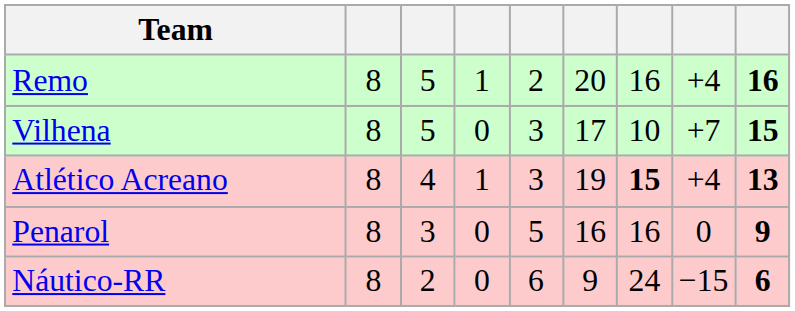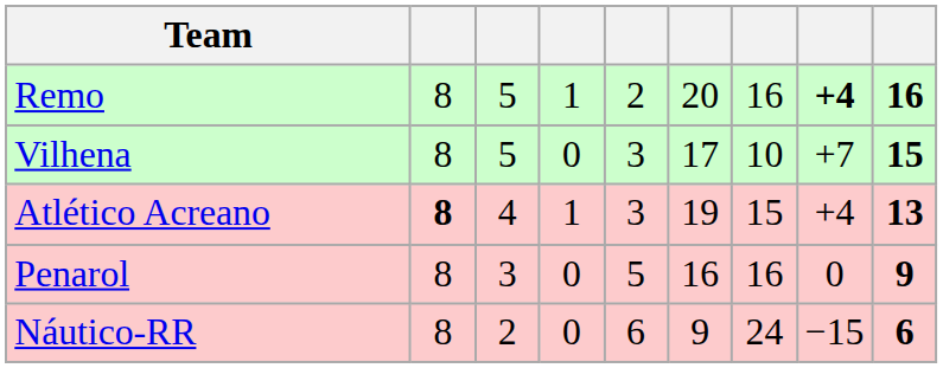Remo | column 8: normal -> bold
Atlético Acreano | column 2: normal -> bold
Atlético Acreano | column 7: bold -> normal
